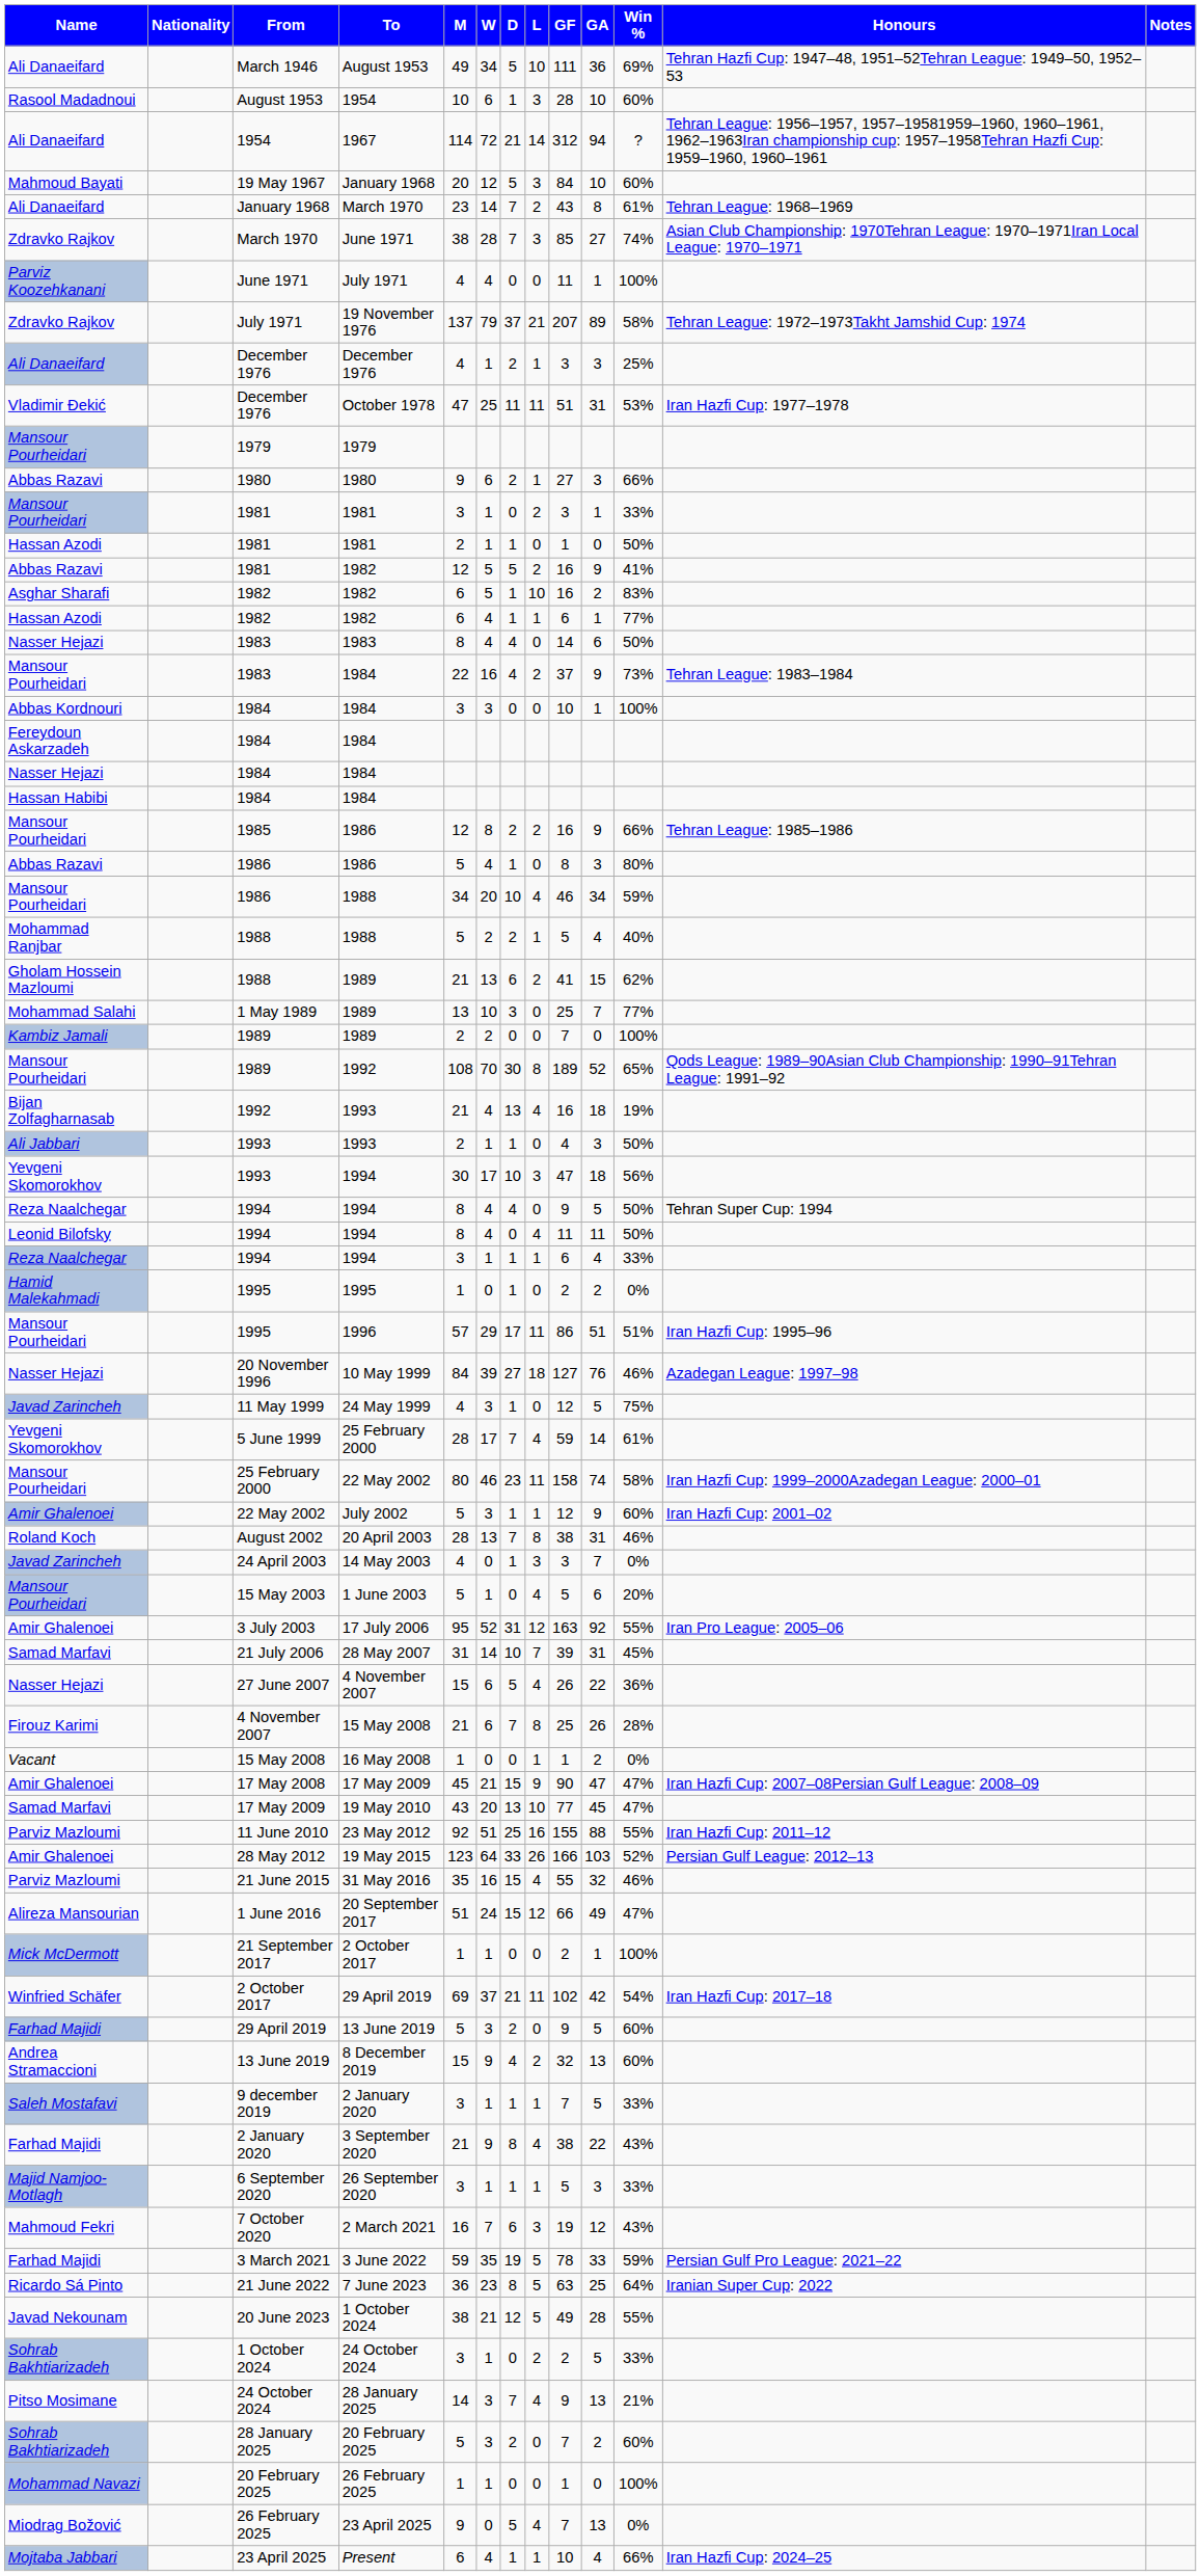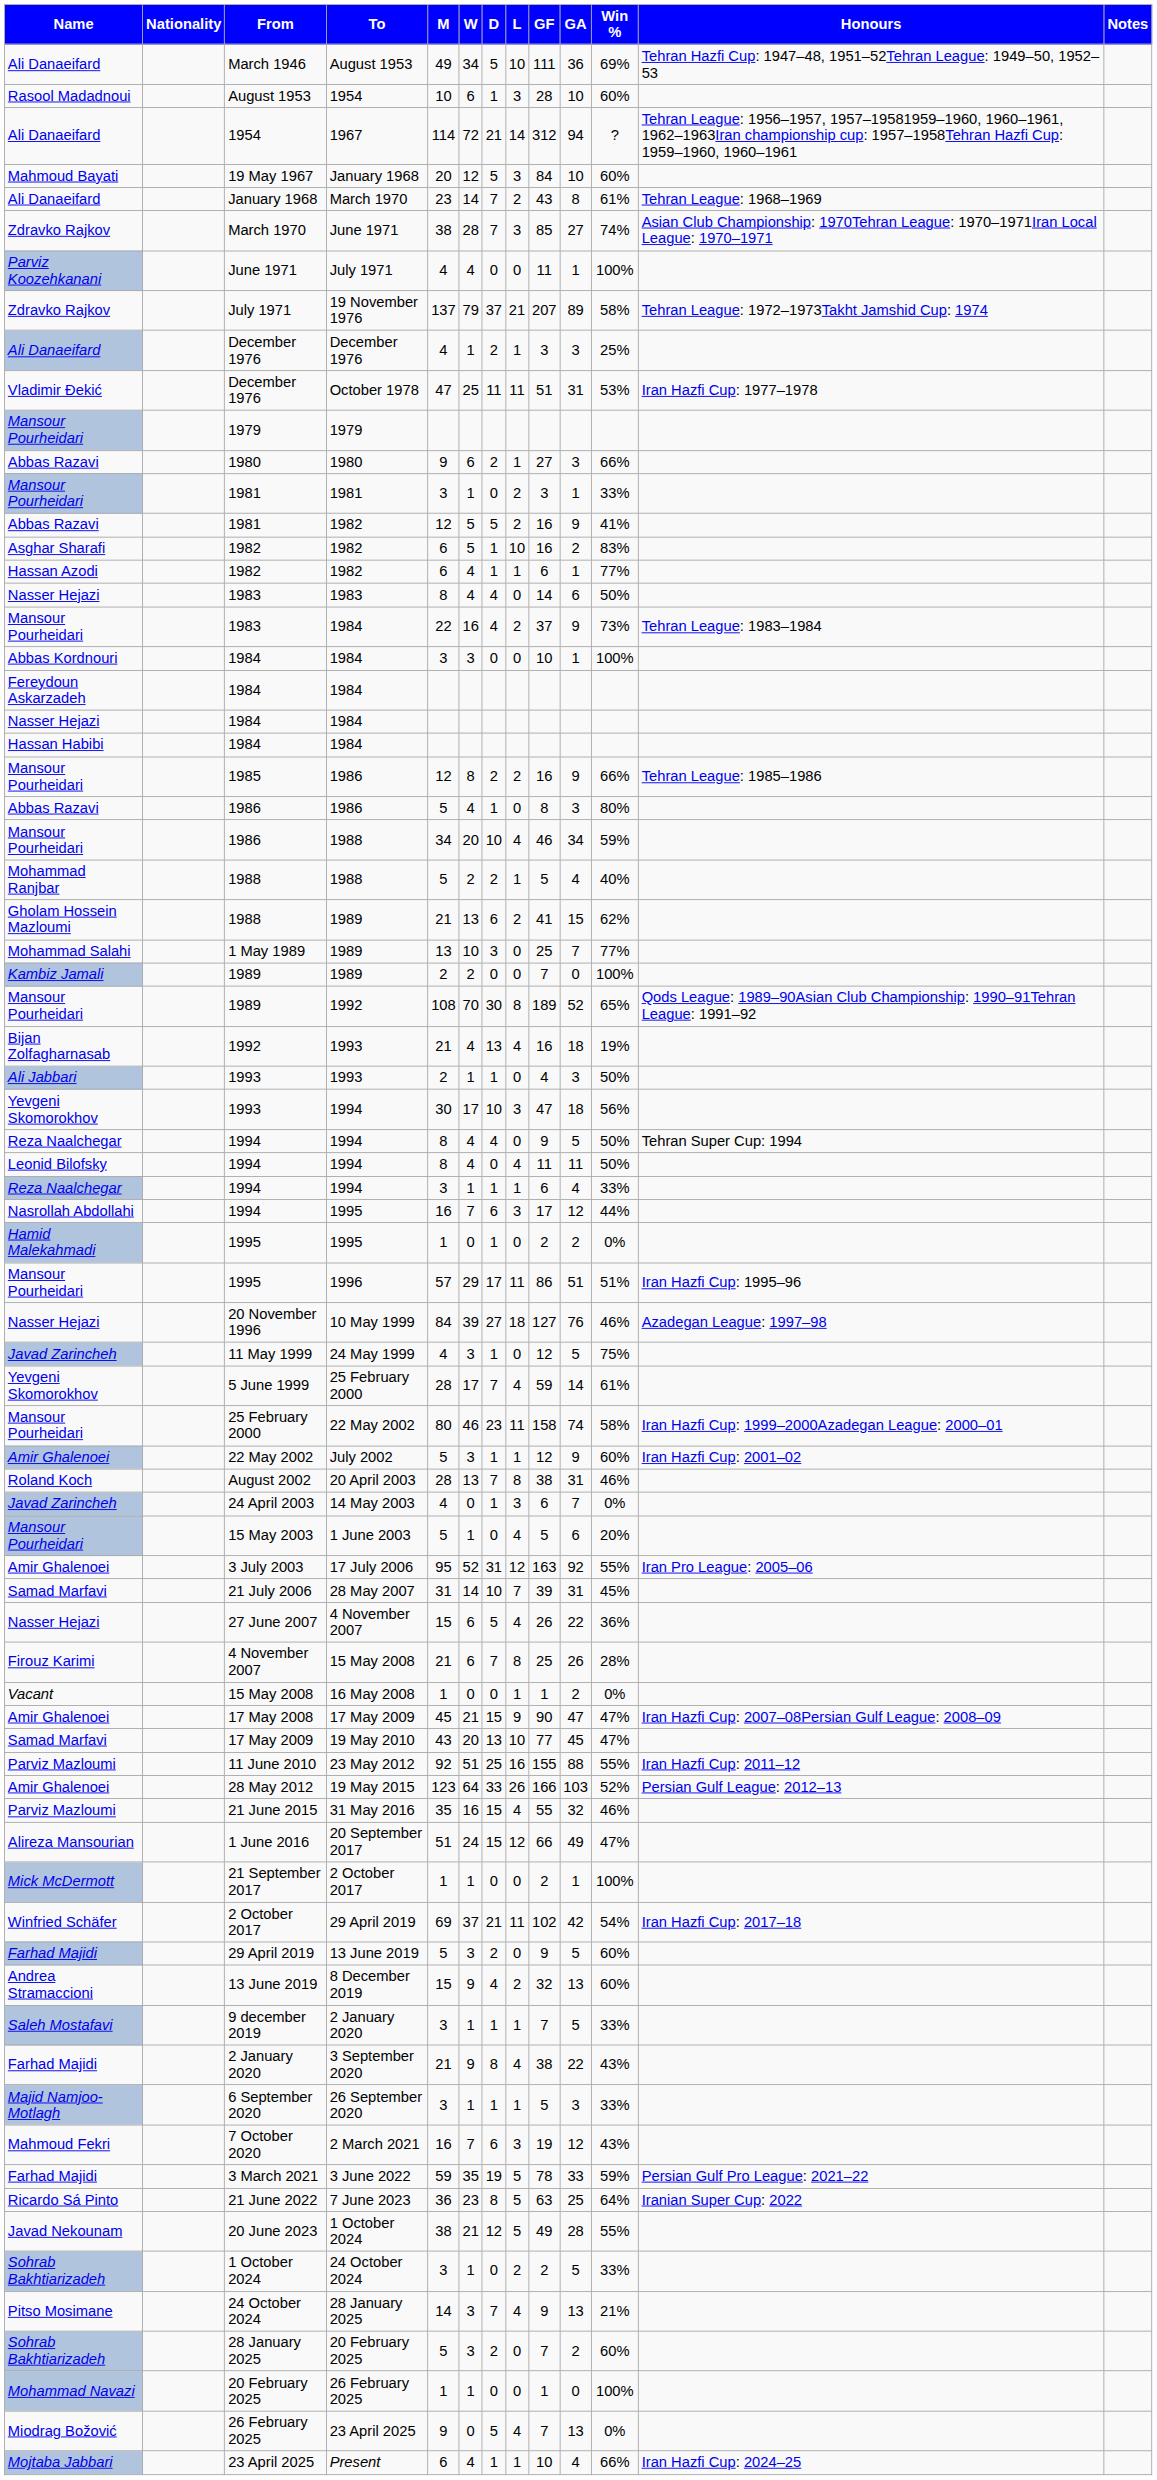- row: Hassan Azodi | 1981 | 1981 | 2 | 1 | 1 | 0 | 1 | 0 | 50%
+ row: Nasrollah Abdollahi | 1994 | 1995 | 16 | 7 | 6 | 3 | 17 | 12 | 44%
24 April 2003 | GF: 3 -> 6
